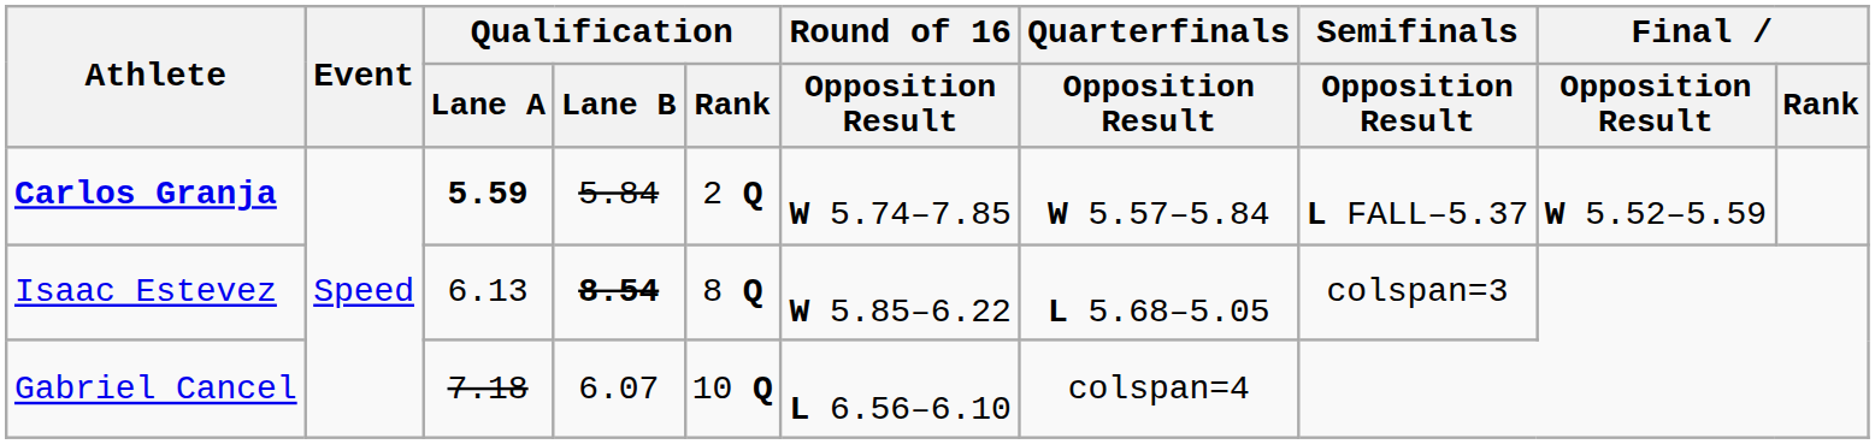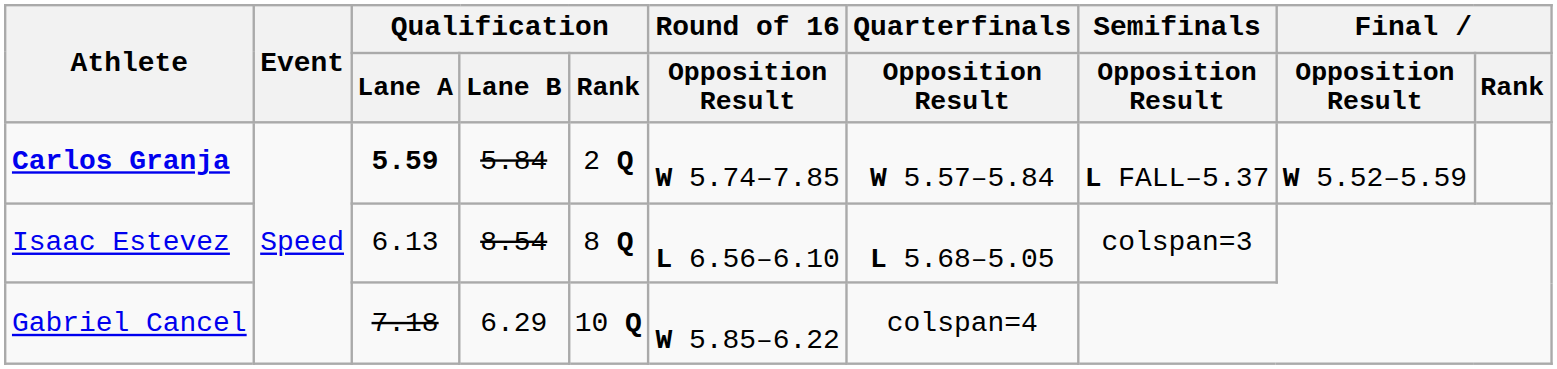Isaac Estevez | Qualification / Lane B: bold -> normal
Isaac Estevez | Round of 16 / Opposition Result: W 5.85–6.22 -> L 6.56–6.10
Gabriel Cancel | Qualification / Lane B: 6.07 -> 6.29
Gabriel Cancel | Round of 16 / Opposition Result: L 6.56–6.10 -> W 5.85–6.22
